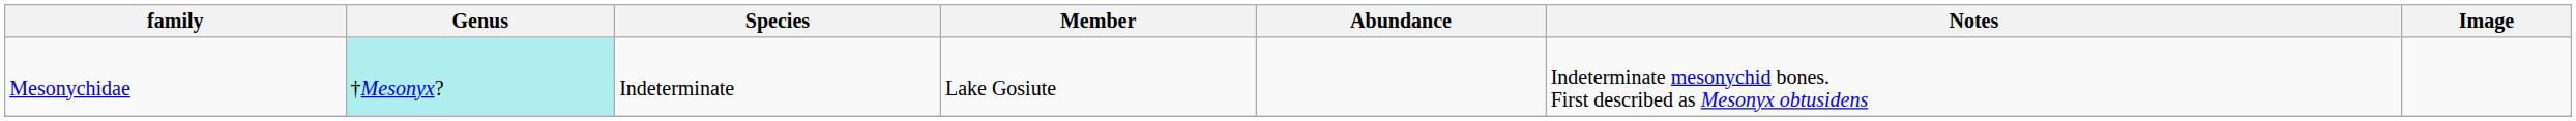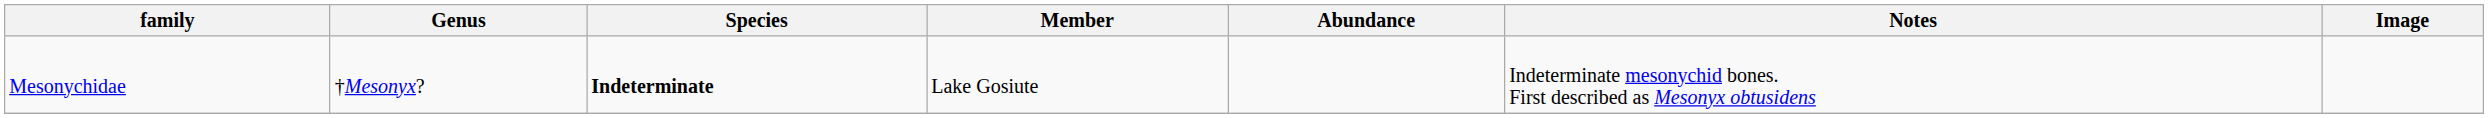Mesonychidae | Genus: paleturquoise background -> no background
Mesonychidae | Species: normal -> bold
